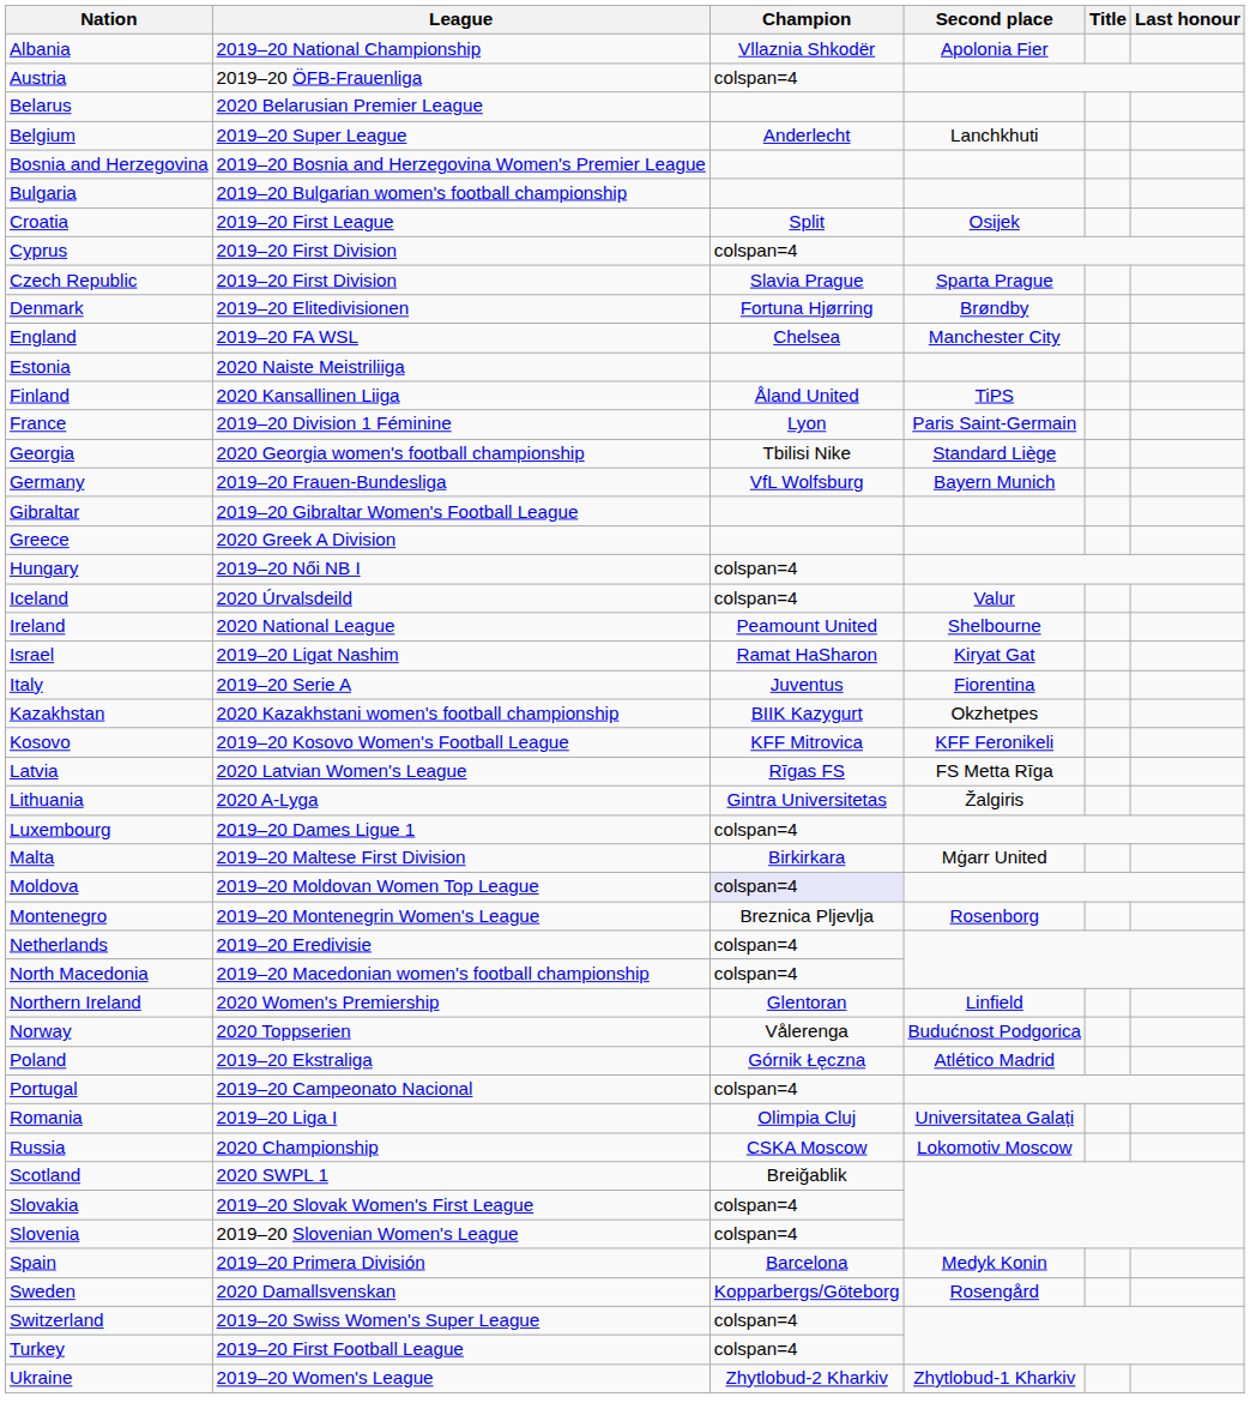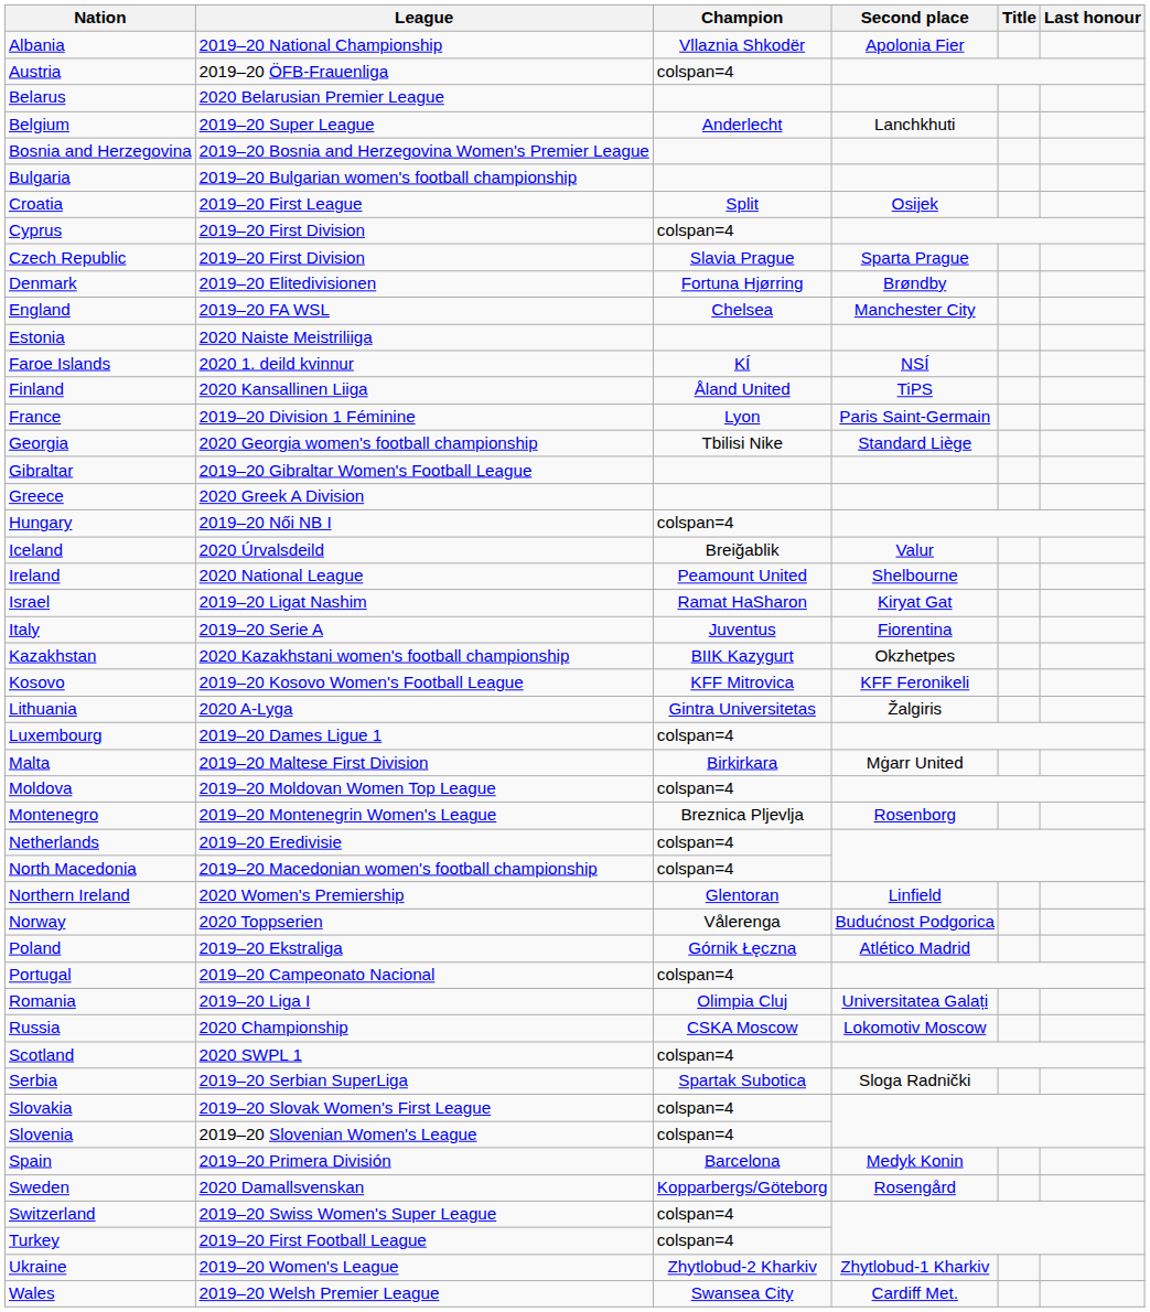+ row: Faroe Islands | 2020 1. deild kvinnur | KÍ | NSÍ
- row: Germany | 2019–20 Frauen-Bundesliga | VfL Wolfsburg | Bayern Munich
Iceland | Champion: colspan=4 -> Breiğablik
- row: Latvia | 2020 Latvian Women's League | Rīgas FS | FS Metta Rīga
Moldova | Champion: lavender background -> no background
Scotland | Champion: Breiğablik -> colspan=4
+ row: Serbia | 2019–20 Serbian SuperLiga | Spartak Subotica | Sloga Radnički
+ row: Wales | 2019–20 Welsh Premier League | Swansea City | Cardiff Met.
